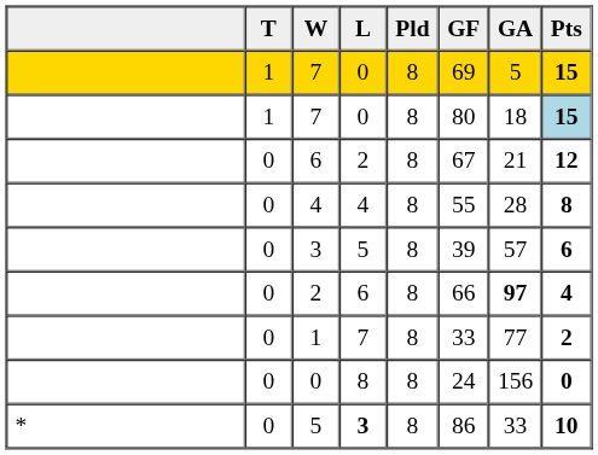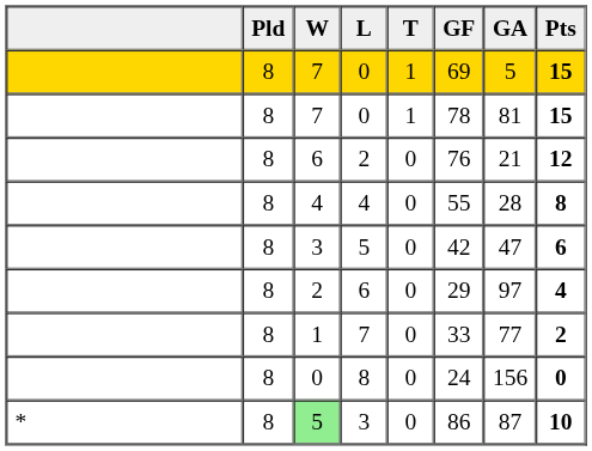columns swapped: Pld <-> T
row 3 | GF: 80 -> 78
row 3 | GA: 18 -> 81
row 3 | Pts: lightblue background -> no background
row 4 | GF: 67 -> 76
row 6 | GF: 39 -> 42
row 6 | GA: 57 -> 47
row 7 | GF: 66 -> 29
row 7 | GA: bold -> normal
row 10 | W: no background -> lightgreen background
row 10 | L: bold -> normal
row 10 | GA: 33 -> 87
